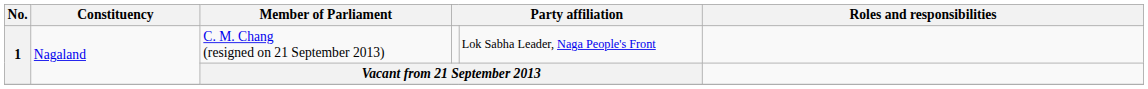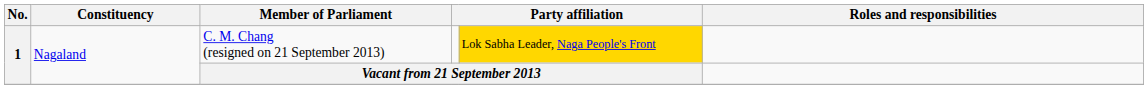C. M. Chang (resigned on 21 September 2013) | column 5: no background -> gold background
